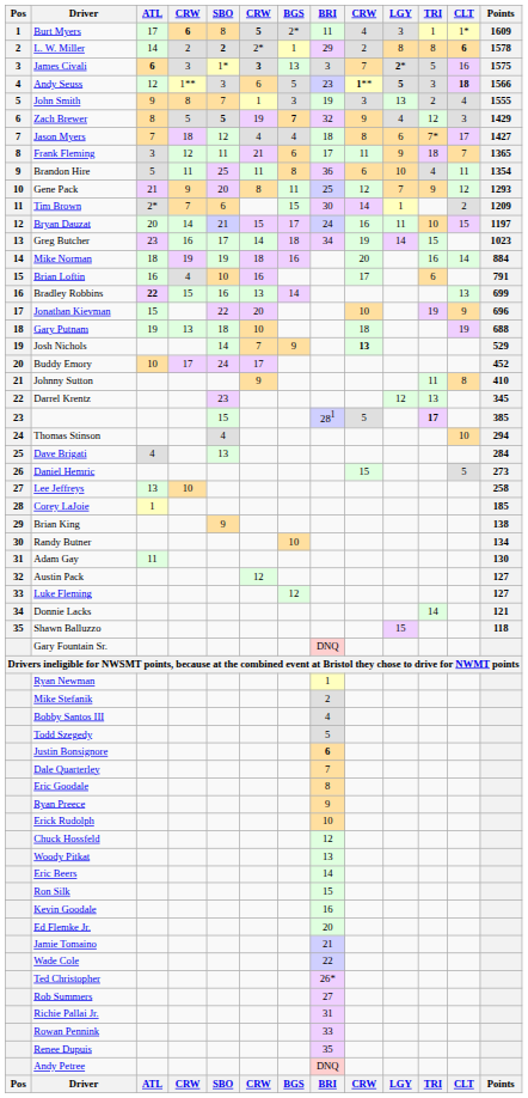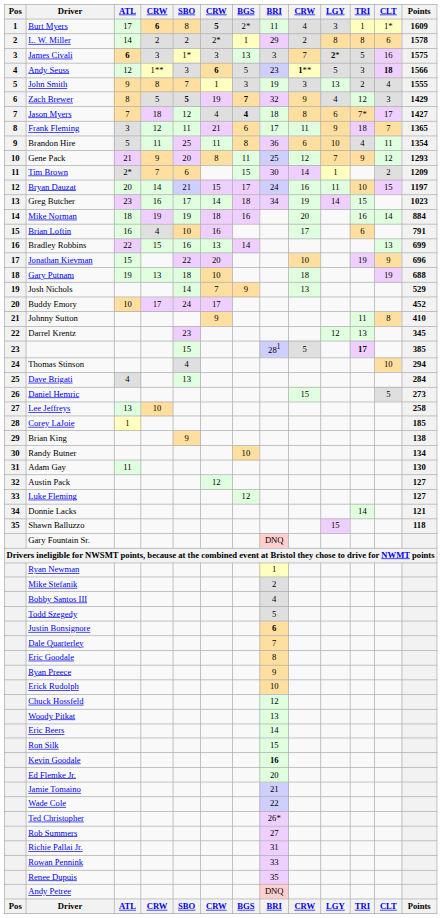L. W. Miller | SBO: bold -> normal
L. W. Miller | CLT: bold -> normal
James Civali | column 6: bold -> normal
Andy Seuss | column 6: normal -> bold
Andy Seuss | LGY: bold -> normal
Jason Myers | BGS: normal -> bold
Bradley Robbins | ATL: bold -> normal
Josh Nichols | column 9: bold -> normal
Kevin Goodale | BRI: normal -> bold
